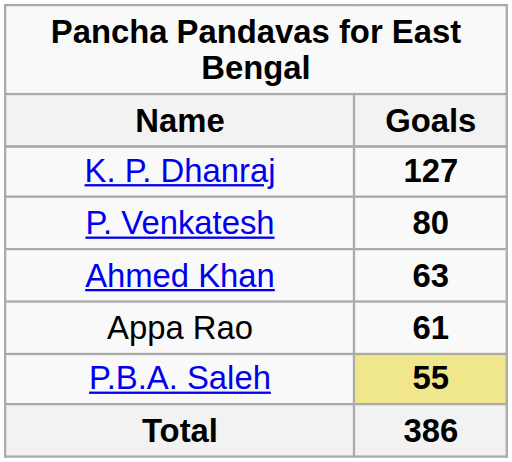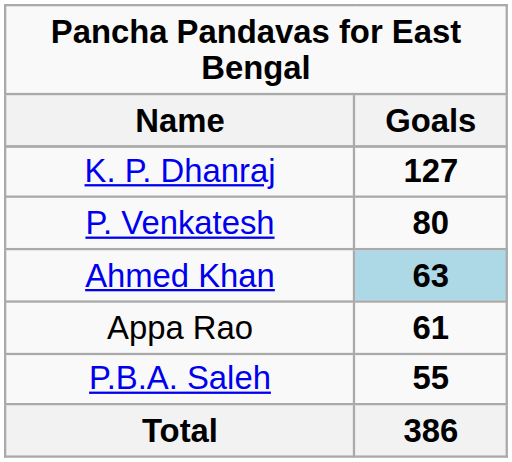Ahmed Khan | Goals: no background -> lightblue background
P.B.A. Saleh | Goals: khaki background -> no background
